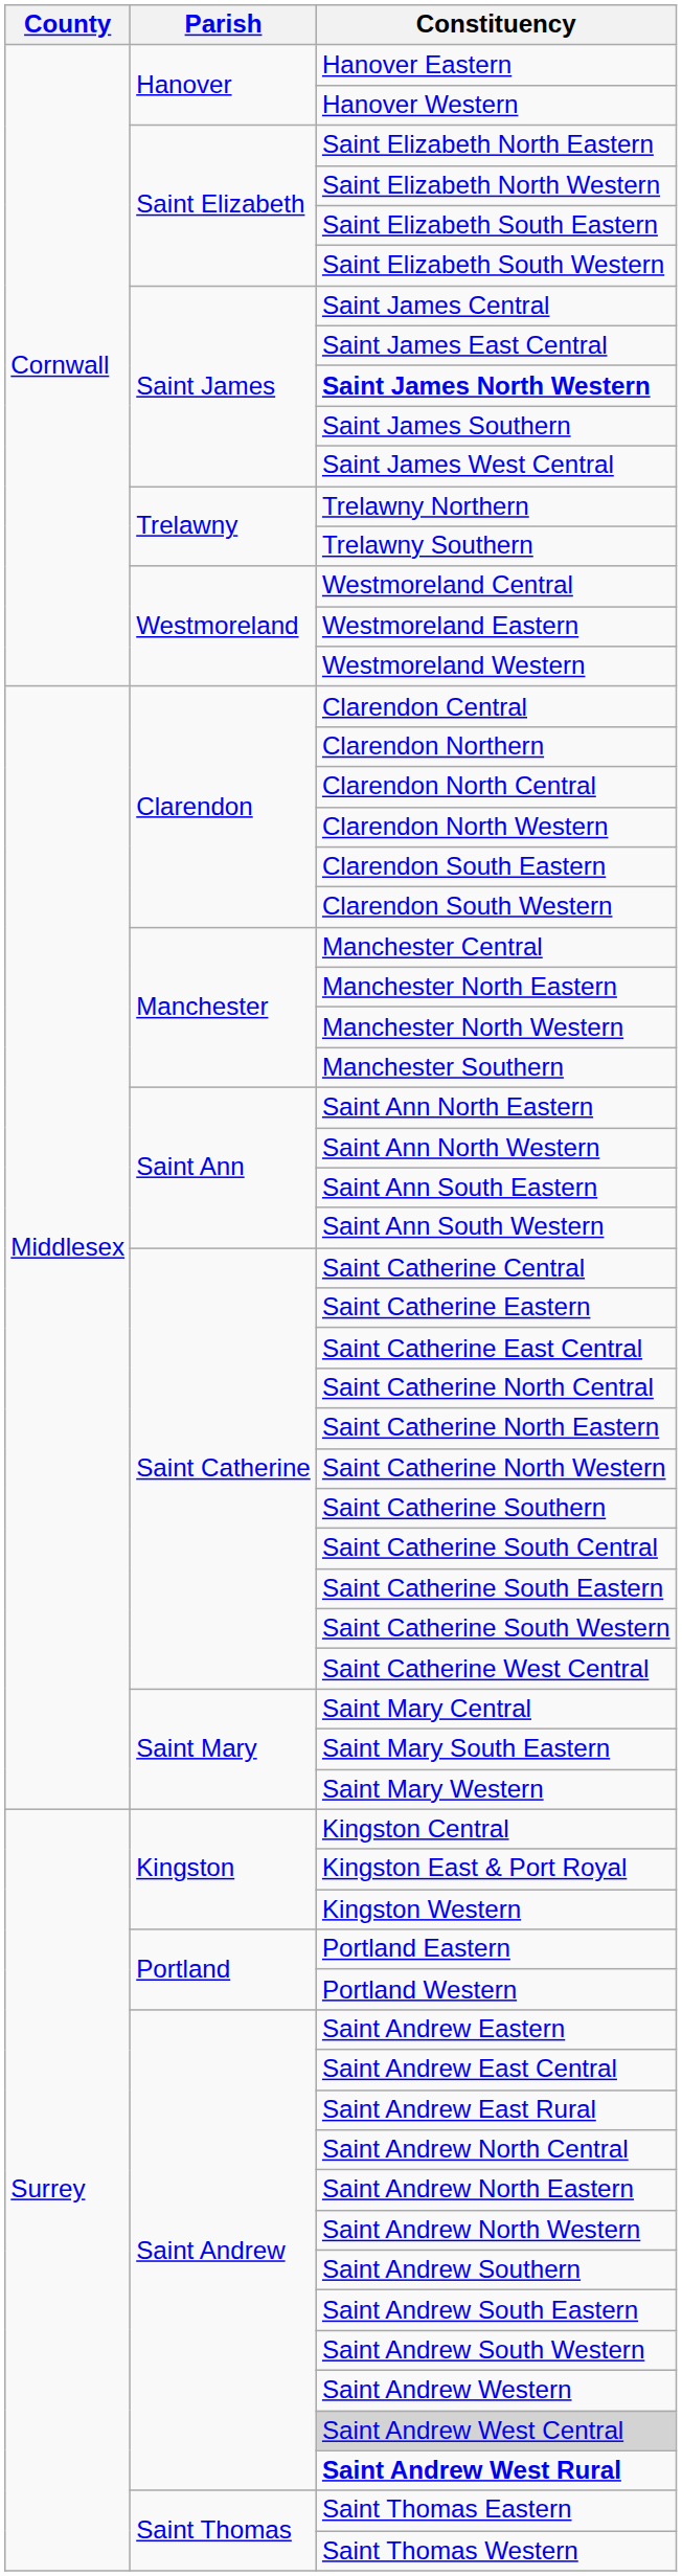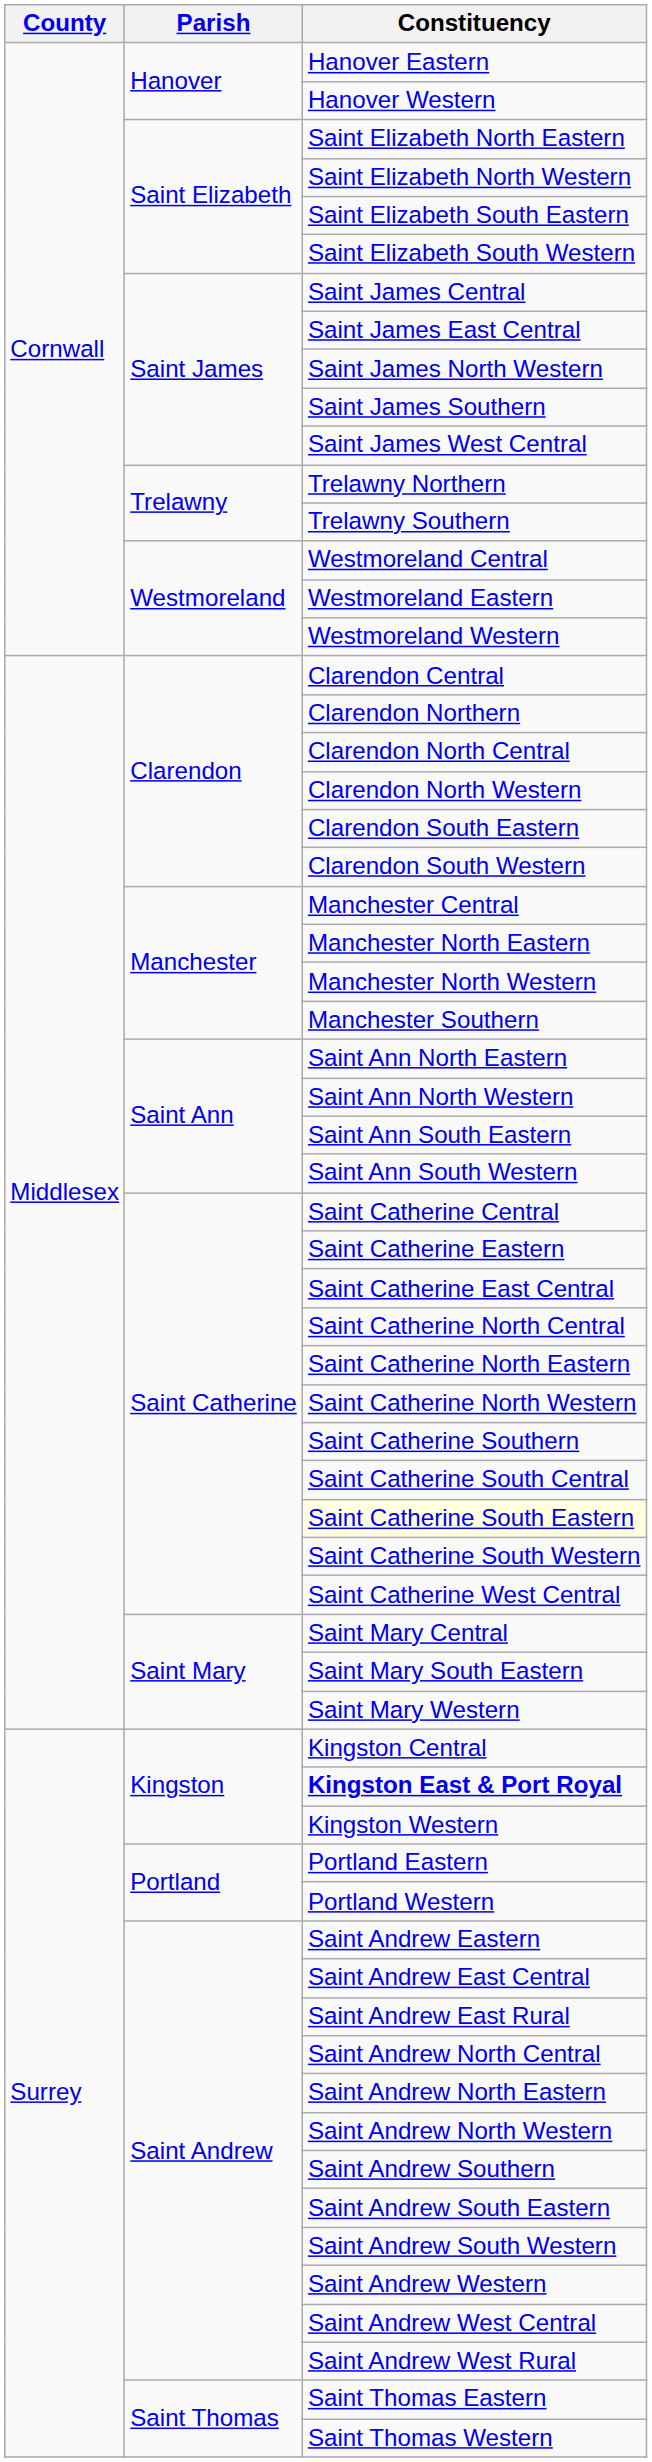Saint James North Western | Constituency: bold -> normal
Saint Catherine South Eastern | Constituency: no background -> lightyellow background
Kingston East & Port Royal | Constituency: normal -> bold
Saint Andrew West Central | Constituency: lightgrey background -> no background
Saint Andrew West Rural | Constituency: bold -> normal
